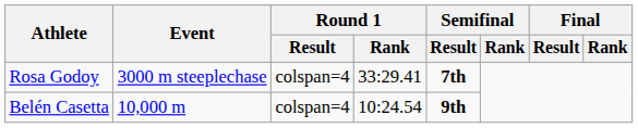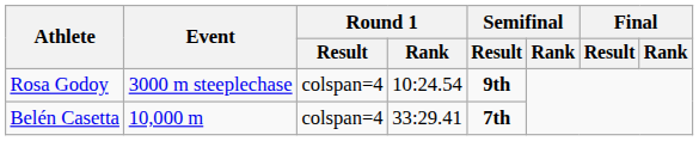Rosa Godoy | Round 1 / Rank: 33:29.41 -> 10:24.54
Rosa Godoy | Semifinal / Result: 7th -> 9th
Belén Casetta | Round 1 / Rank: 10:24.54 -> 33:29.41
Belén Casetta | Semifinal / Result: 9th -> 7th
